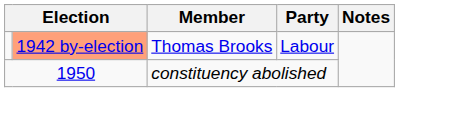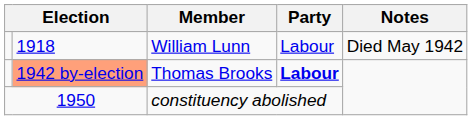+ row: 1918 | William Lunn | Labour | Died May 1942
Thomas Brooks | Party: normal -> bold
